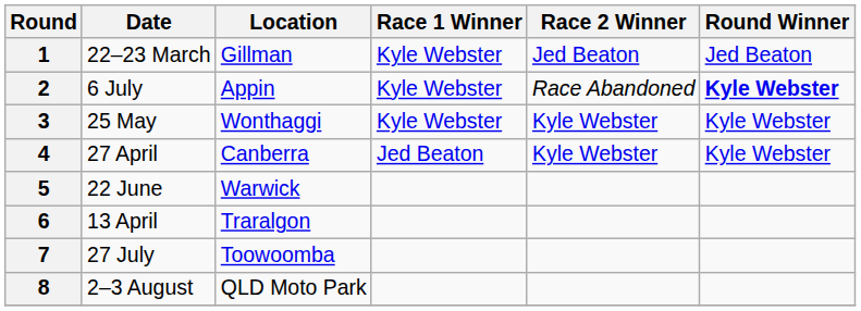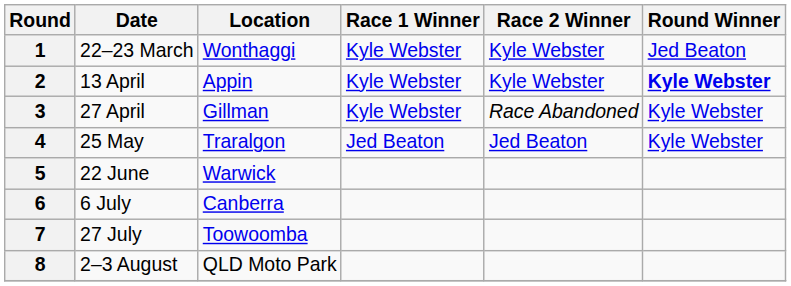1 | Location: Gillman -> Wonthaggi
1 | Race 2 Winner: Jed Beaton -> Kyle Webster
2 | Date: 6 July -> 13 April
2 | Race 2 Winner: Race Abandoned -> Kyle Webster
3 | Date: 25 May -> 27 April
3 | Location: Wonthaggi -> Gillman
3 | Race 2 Winner: Kyle Webster -> Race Abandoned
4 | Date: 27 April -> 25 May
4 | Location: Canberra -> Traralgon
4 | Race 2 Winner: Kyle Webster -> Jed Beaton
6 | Date: 13 April -> 6 July
6 | Location: Traralgon -> Canberra
